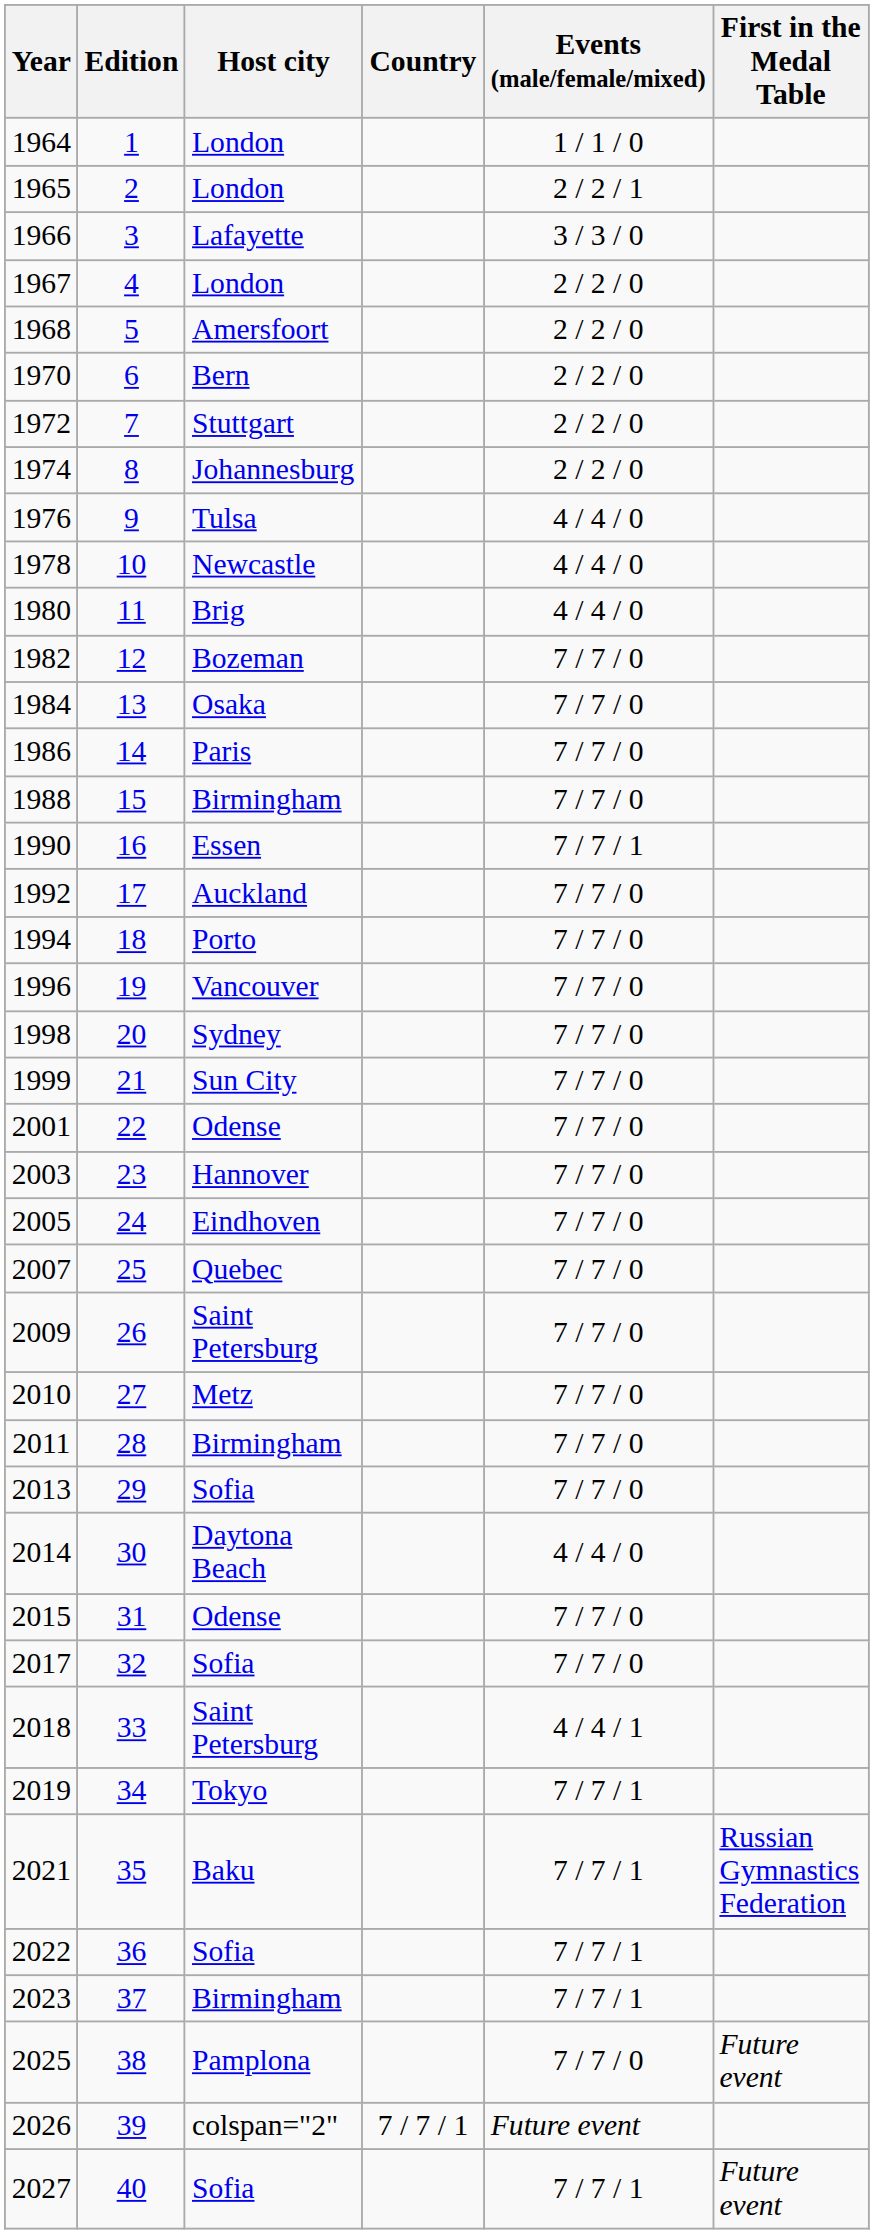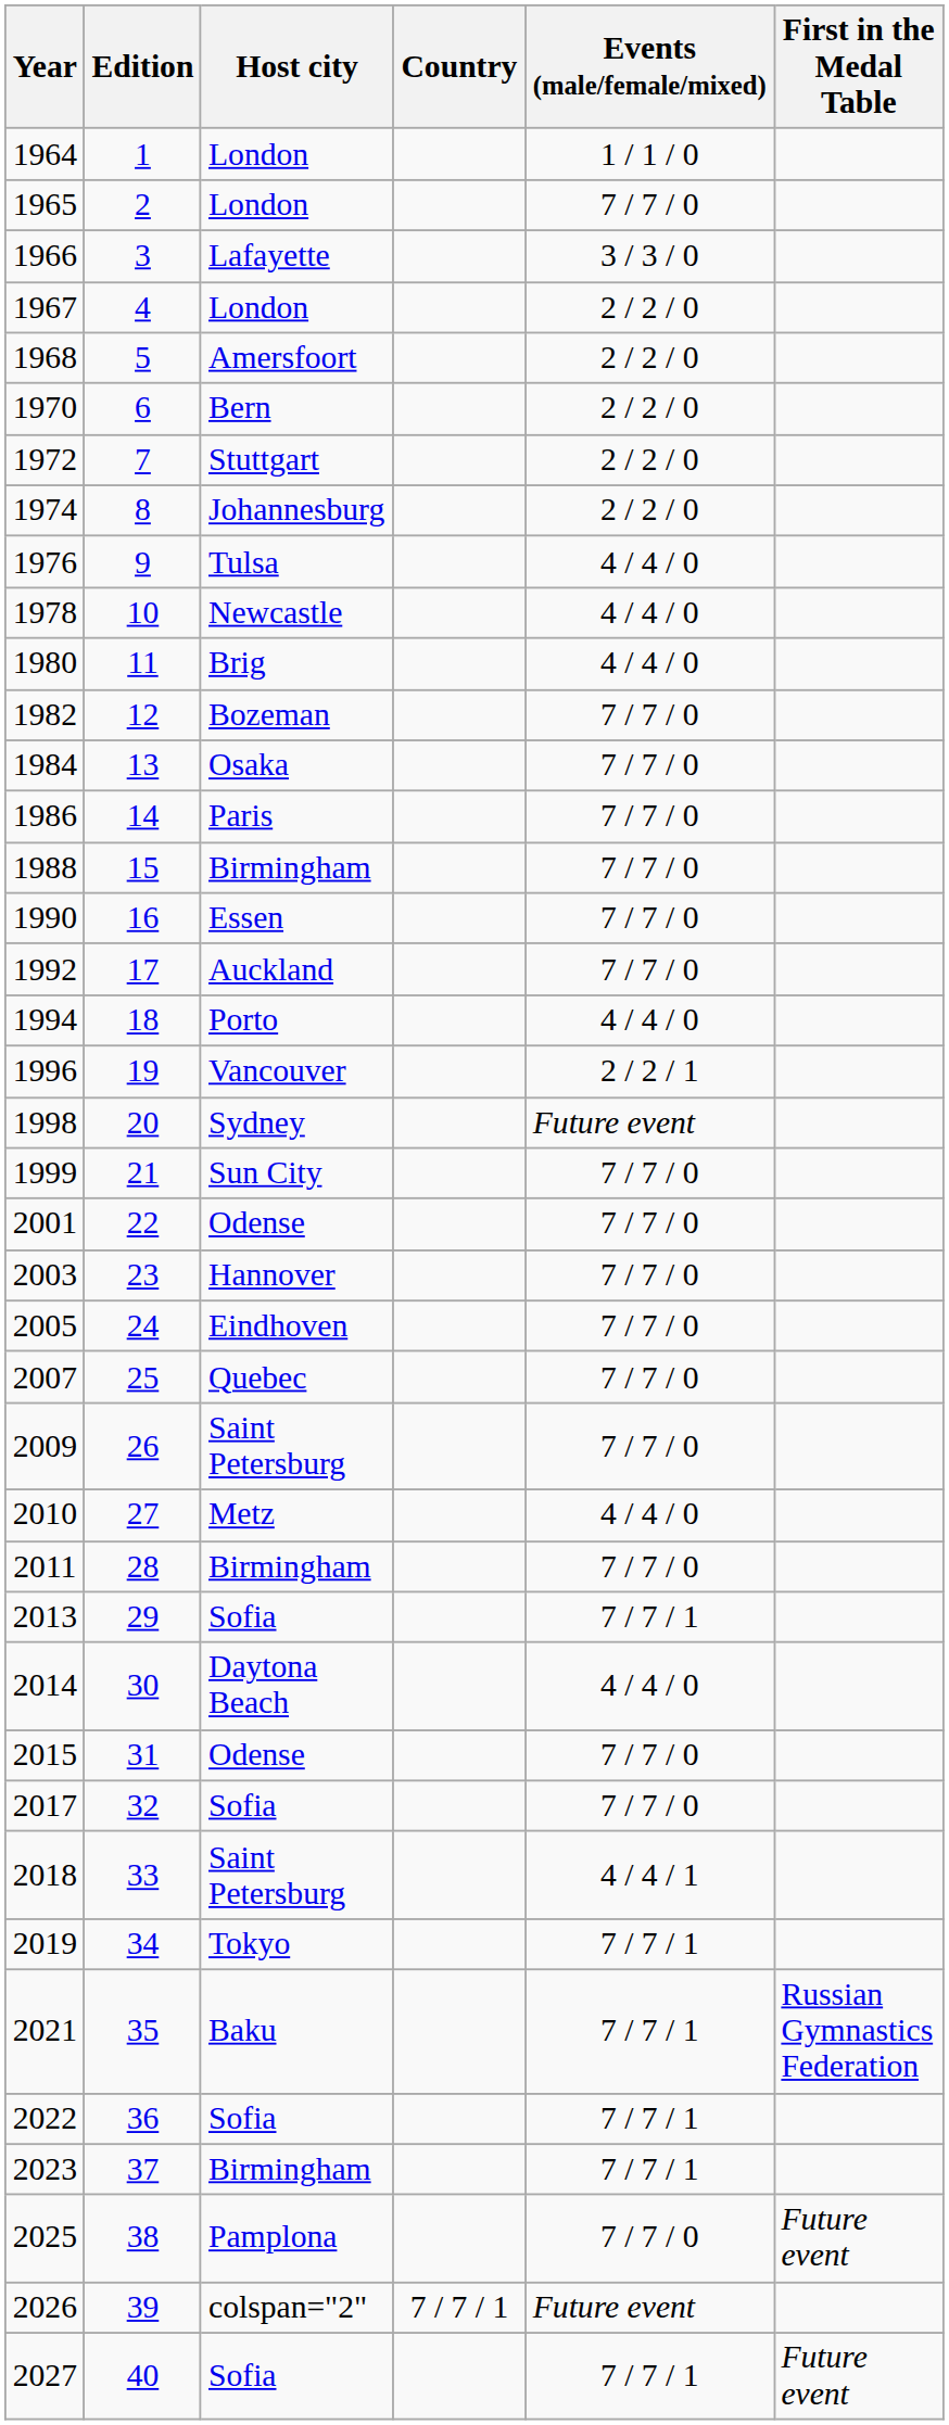1965 | Events (male/female/mixed): 2 / 2 / 1 -> 7 / 7 / 0
1990 | Events (male/female/mixed): 7 / 7 / 1 -> 7 / 7 / 0
1994 | Events (male/female/mixed): 7 / 7 / 0 -> 4 / 4 / 0
1996 | Events (male/female/mixed): 7 / 7 / 0 -> 2 / 2 / 1
1998 | Events (male/female/mixed): 7 / 7 / 0 -> Future event
2010 | Events (male/female/mixed): 7 / 7 / 0 -> 4 / 4 / 0
2013 | Events (male/female/mixed): 7 / 7 / 0 -> 7 / 7 / 1
